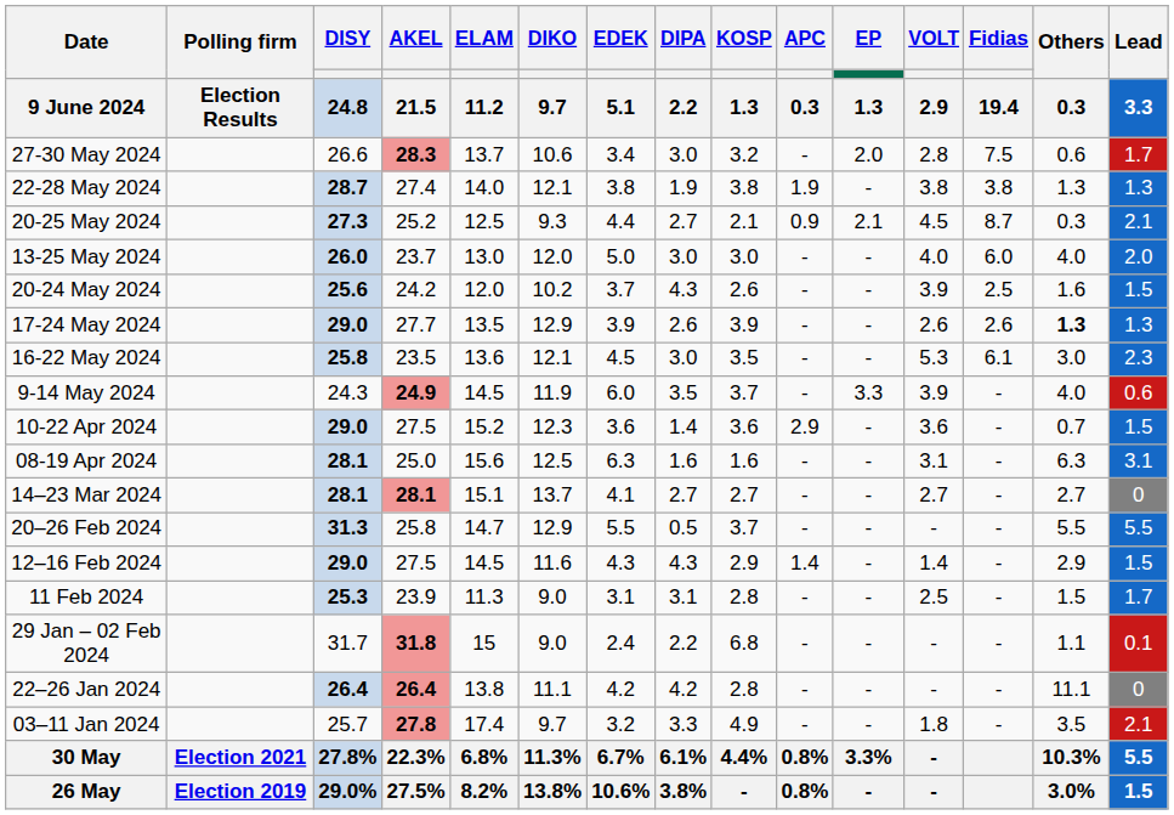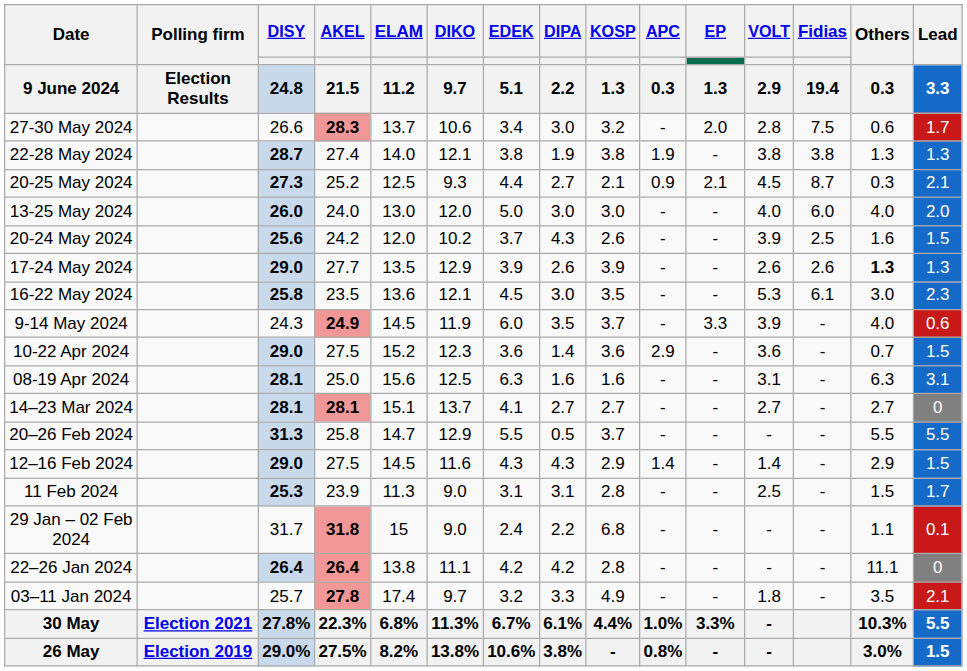13-25 May 2024 | AKEL: 23.7 -> 24.0
30 May | APC: 0.8% -> 1.0%
